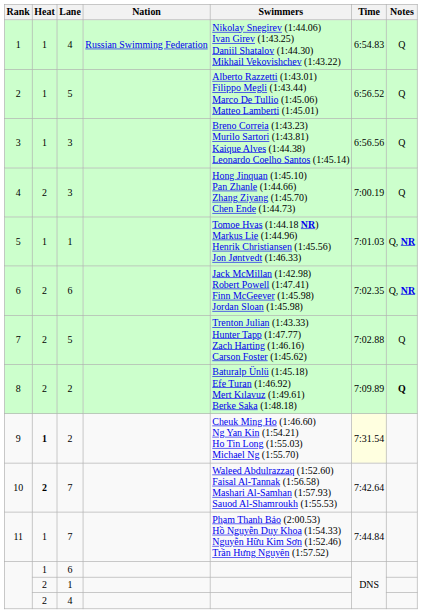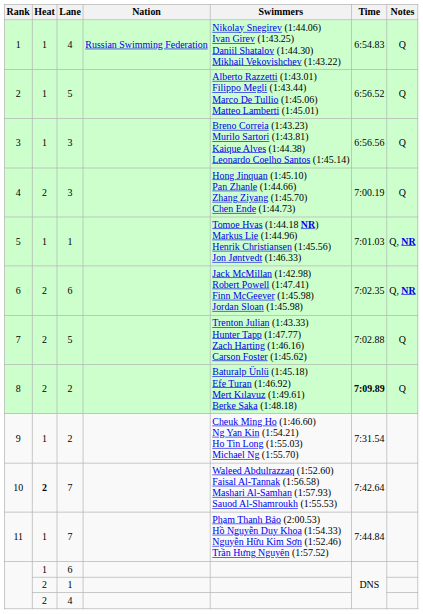8 | Time: normal -> bold
8 | Notes: bold -> normal
9 | Heat: bold -> normal
9 | Time: lightyellow background -> no background
